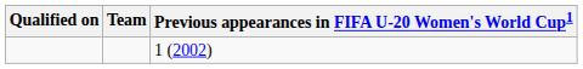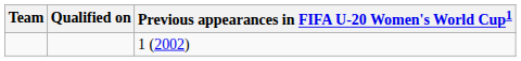columns swapped: Team <-> Qualified on
